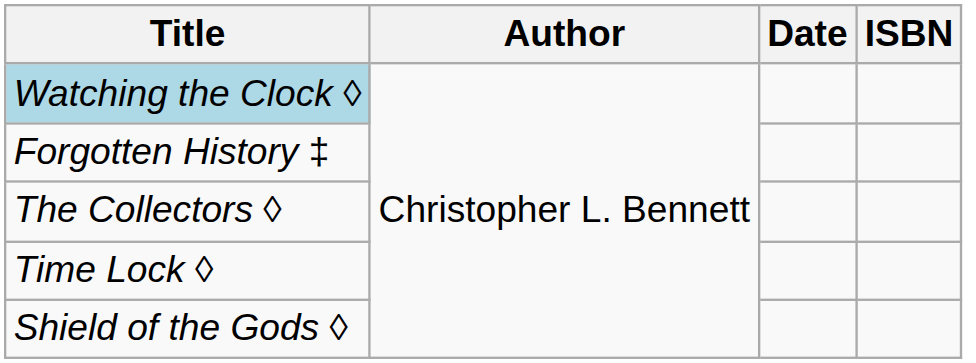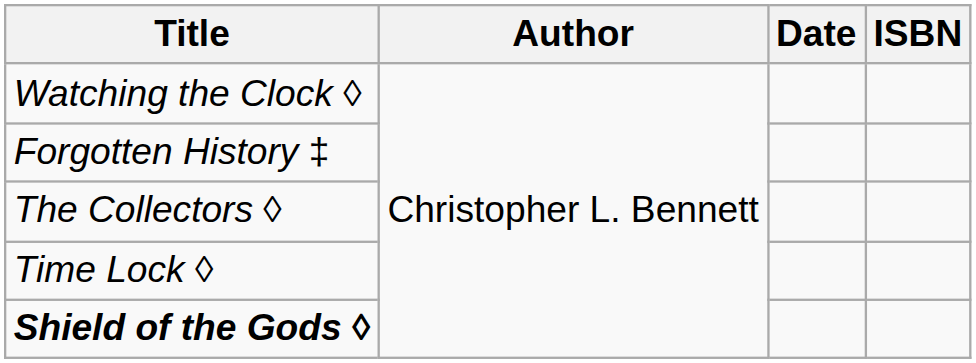Watching the Clock ◊ | Title: lightblue background -> no background
Shield of the Gods ◊ | Title: normal -> bold
